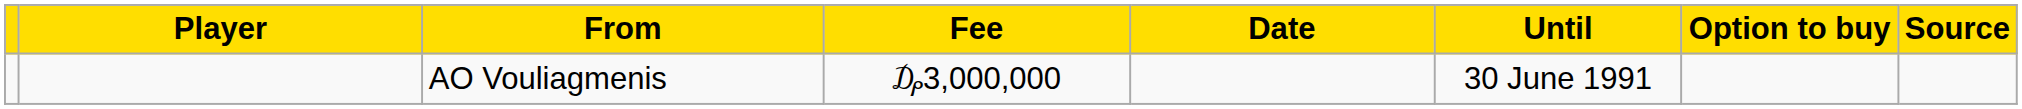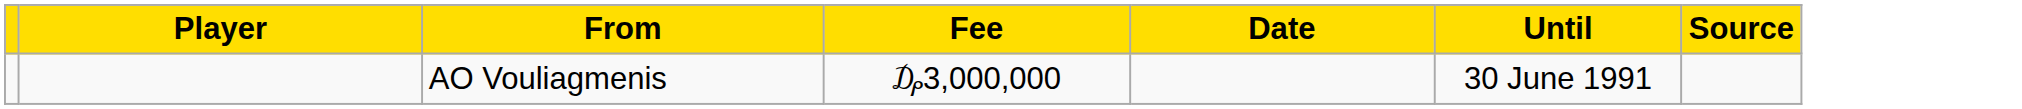- column: Option to buy
